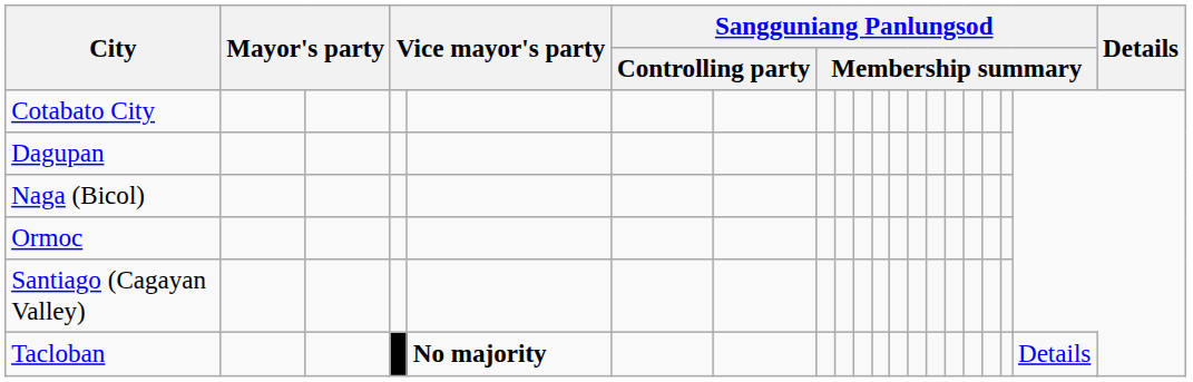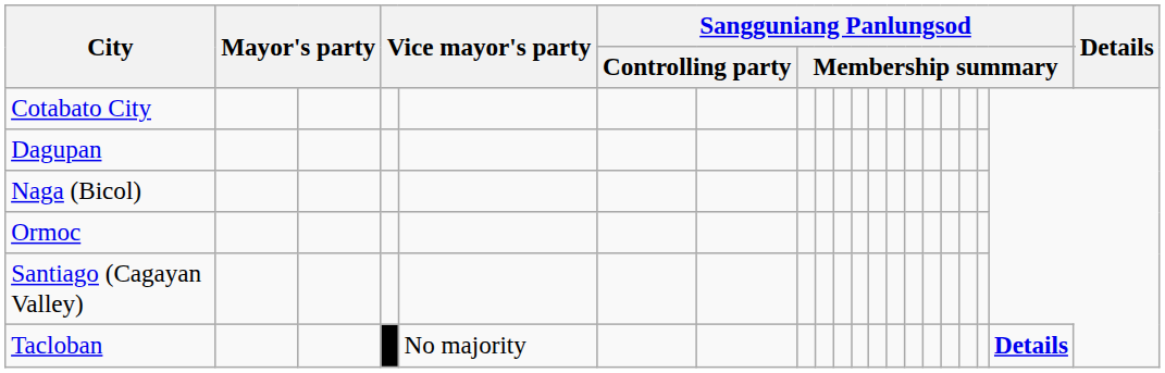Tacloban | column 5: bold -> normal
Tacloban | column 19: normal -> bold
